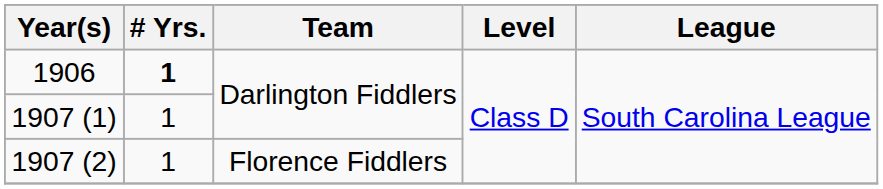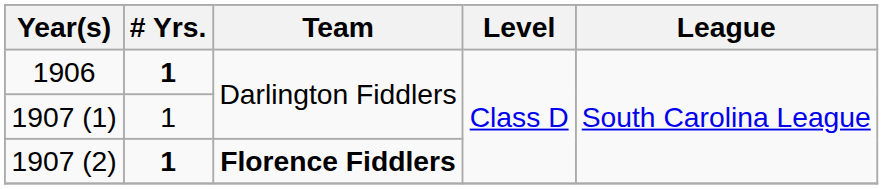1907 (2) | # Yrs.: normal -> bold
1907 (2) | Team: normal -> bold
